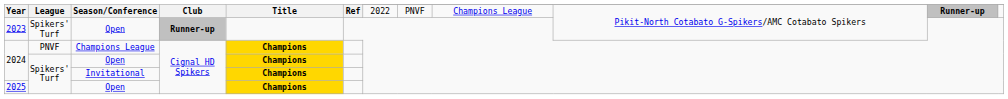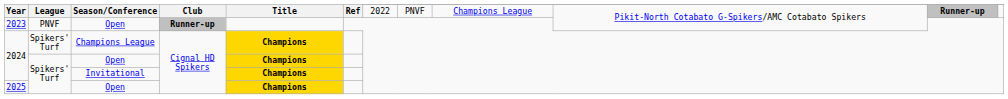2023 | League: Spikers' Turf -> PNVF
2024 / Champions League | League: PNVF -> Spikers' Turf
